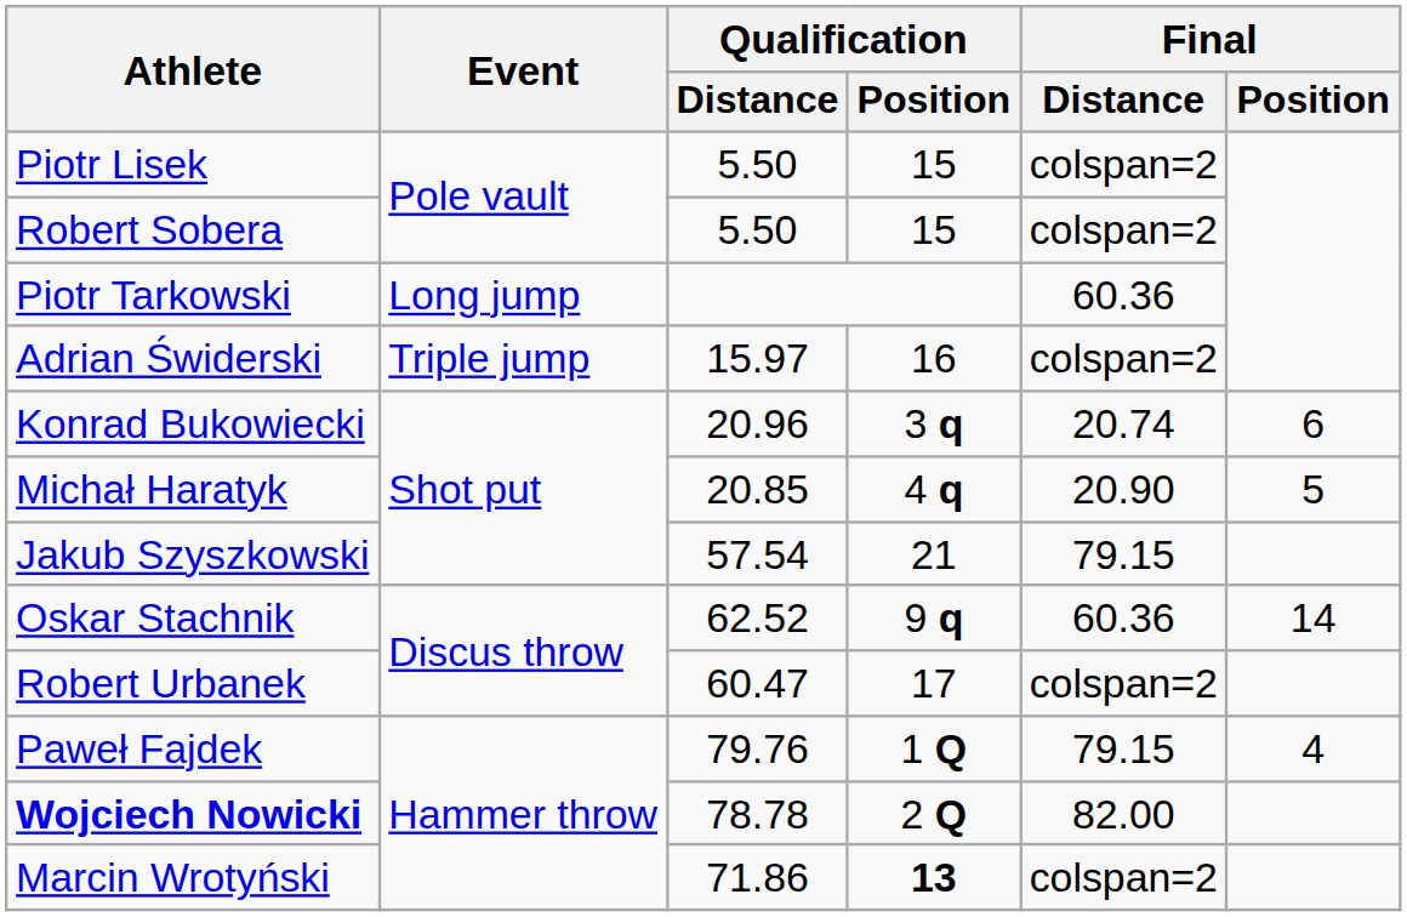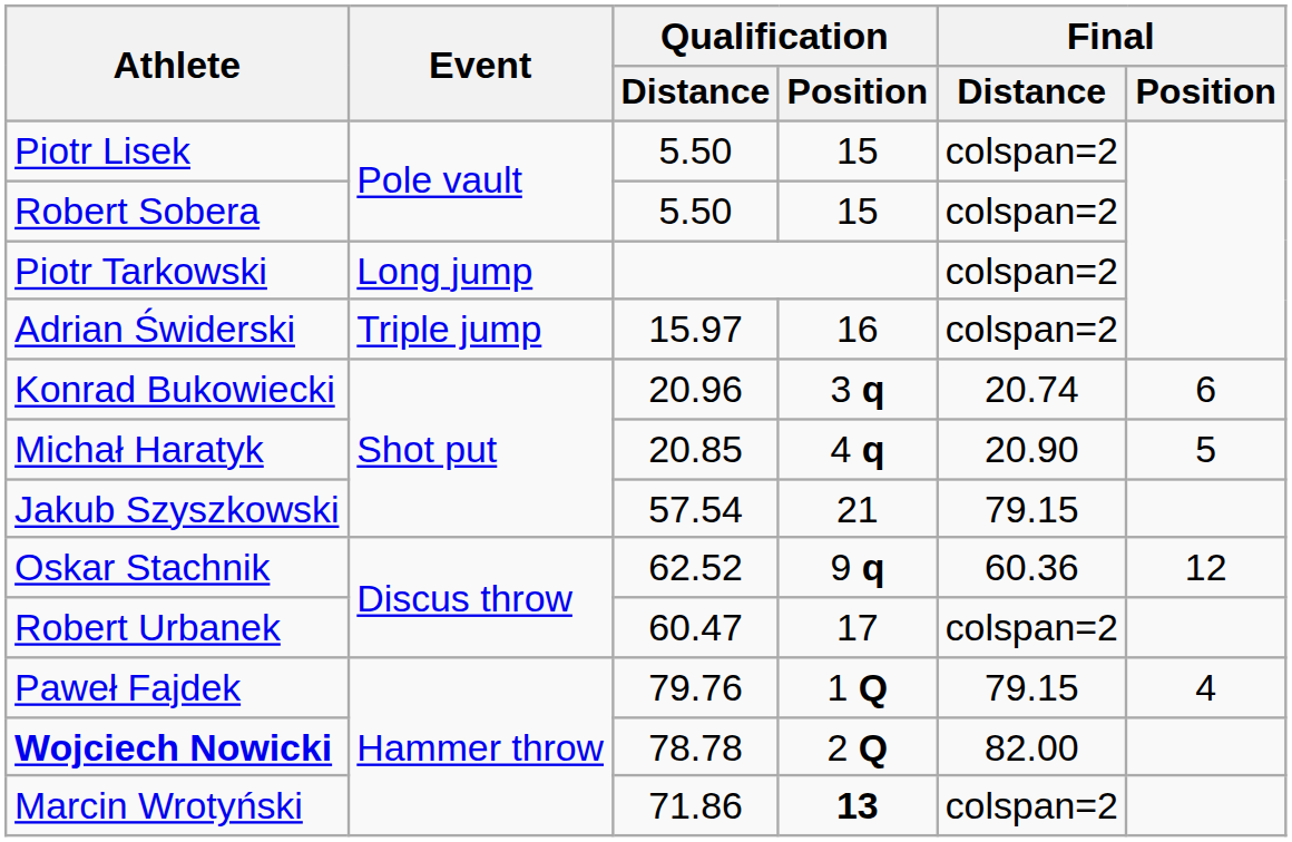Piotr Tarkowski | Final / Distance: 60.36 -> colspan=2
Oskar Stachnik | Final / Position: 14 -> 12
